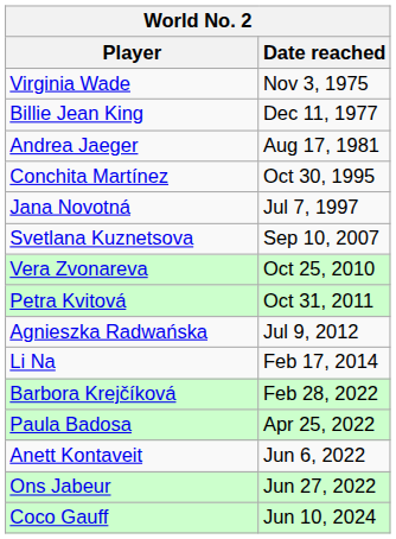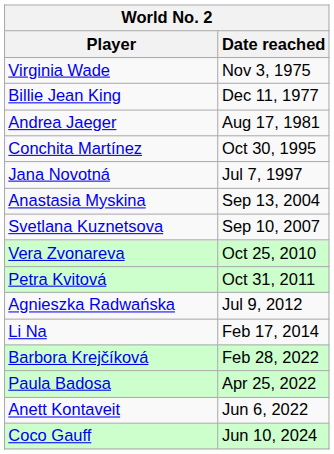+ row: Anastasia Myskina | Sep 13, 2004
- row: Ons Jabeur | Jun 27, 2022
